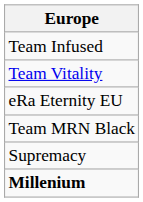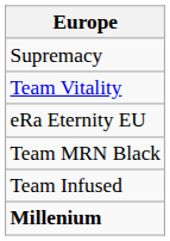row 2 | column 1: Team Infused -> Supremacy
row 6 | column 1: Supremacy -> Team Infused
